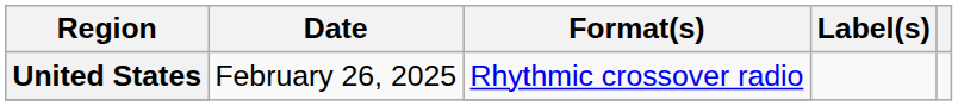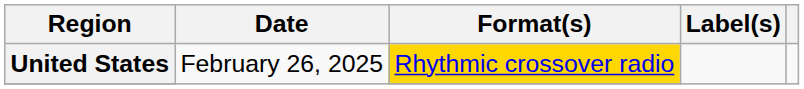United States | Format(s): no background -> gold background
